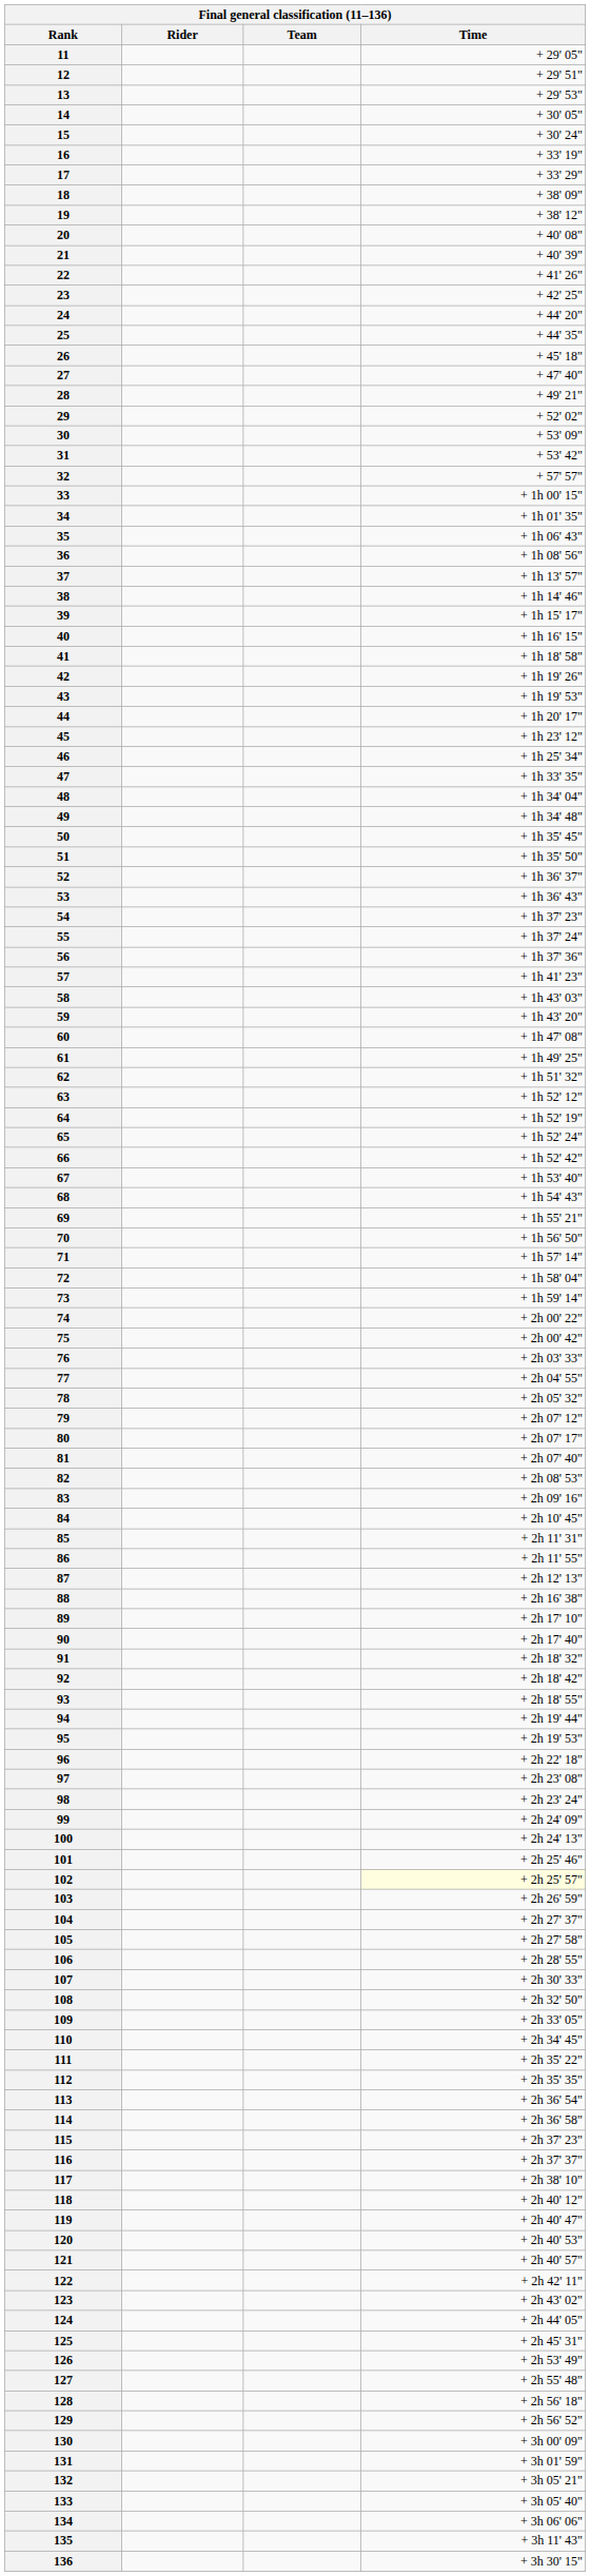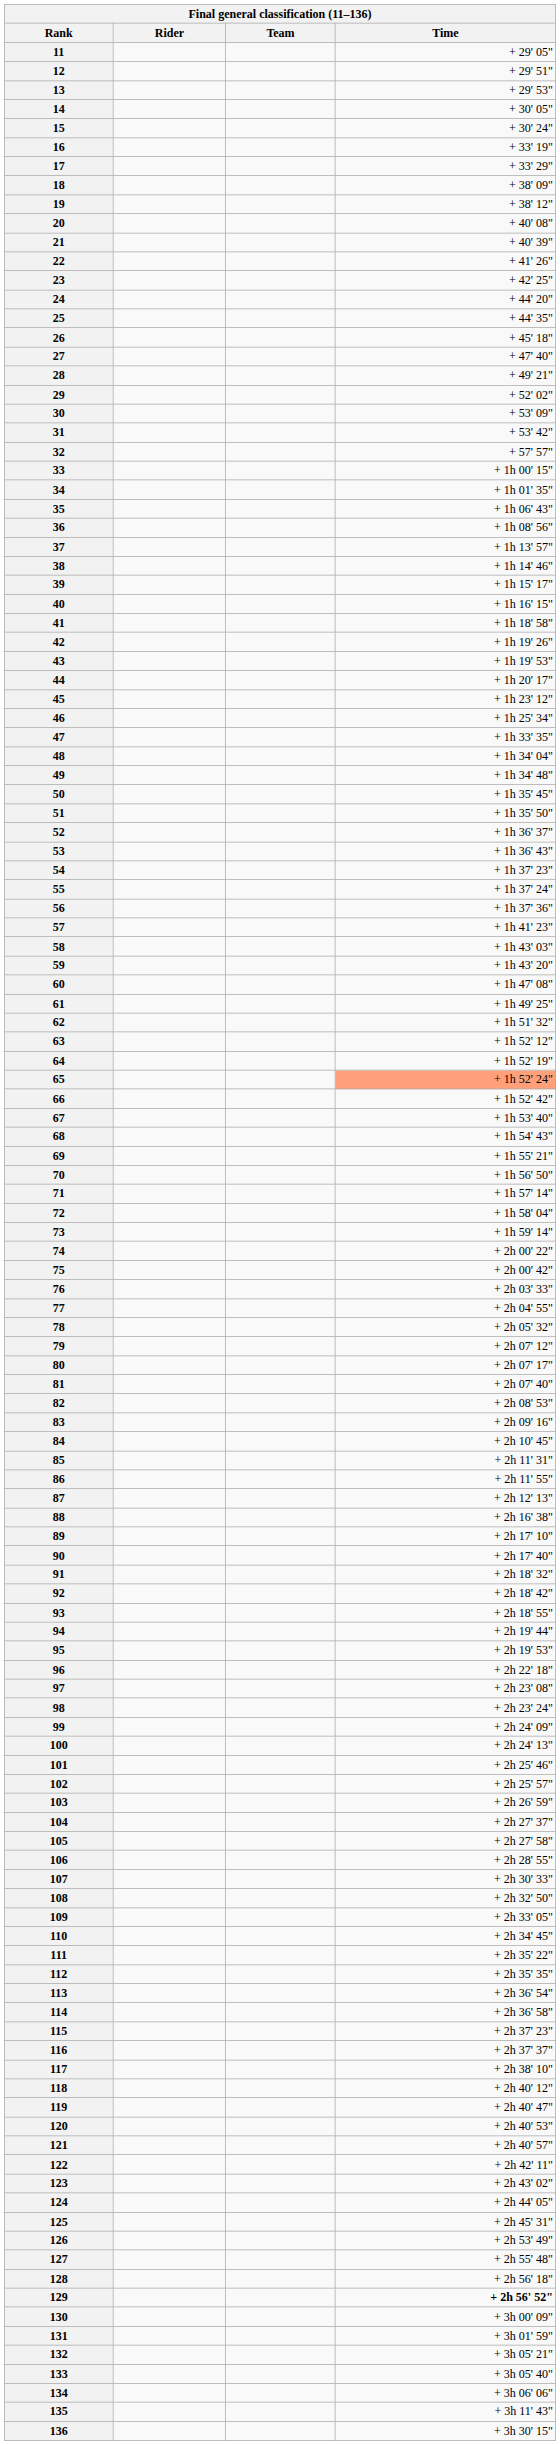65 | Time: no background -> lightsalmon background
102 | Time: lightyellow background -> no background
129 | Time: normal -> bold
